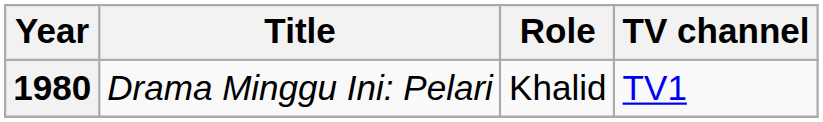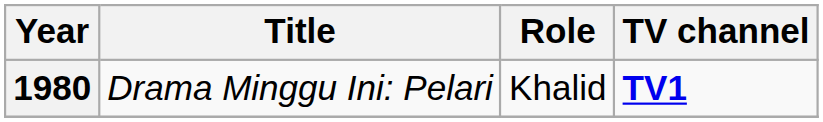1980 | TV channel: normal -> bold
